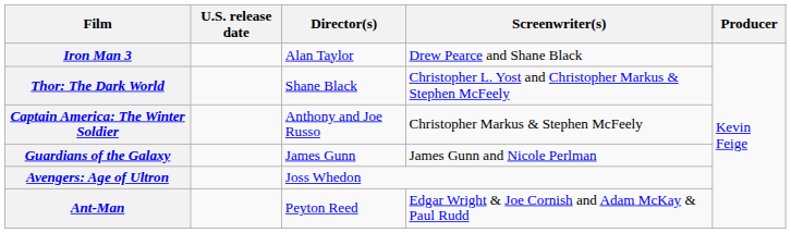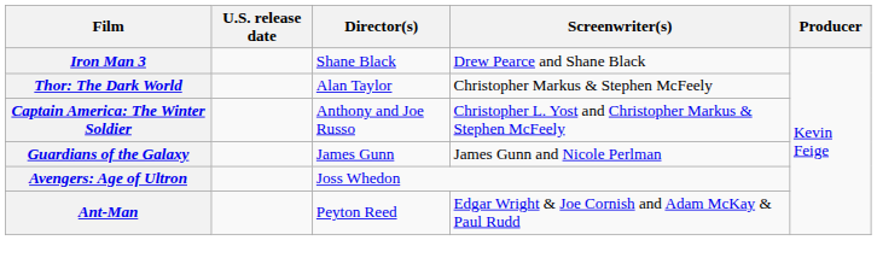Iron Man 3 | Director(s): Alan Taylor -> Shane Black
Thor: The Dark World | Director(s): Shane Black -> Alan Taylor
Thor: The Dark World | Screenwriter(s): Christopher L. Yost and Christopher Markus & Stephen McFeely -> Christopher Markus & Stephen McFeely
Captain America: The Winter Soldier | Screenwriter(s): Christopher Markus & Stephen McFeely -> Christopher L. Yost and Christopher Markus & Stephen McFeely
